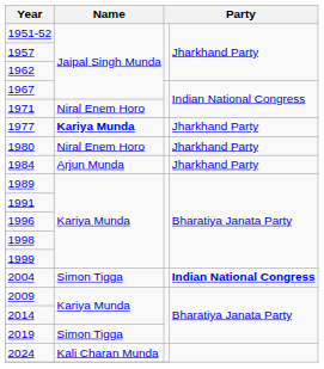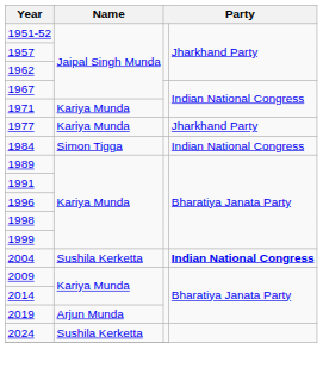1971 | Name: Niral Enem Horo -> Kariya Munda
1977 | Name: bold -> normal
- row: 1980 | Niral Enem Horo | Jharkhand Party
1984 | Name: Arjun Munda -> Simon Tigga
1984 | column 4: Jharkhand Party -> Indian National Congress
2004 | Name: Simon Tigga -> Sushila Kerketta
2019 | Name: Simon Tigga -> Arjun Munda
2024 | Name: Kali Charan Munda -> Sushila Kerketta
